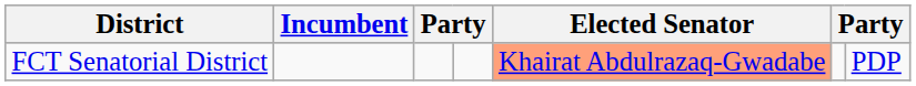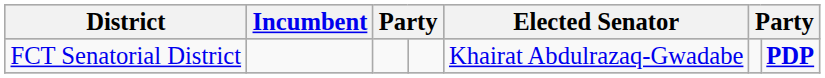FCT Senatorial District | Elected Senator: lightsalmon background -> no background
FCT Senatorial District | column 7: normal -> bold
